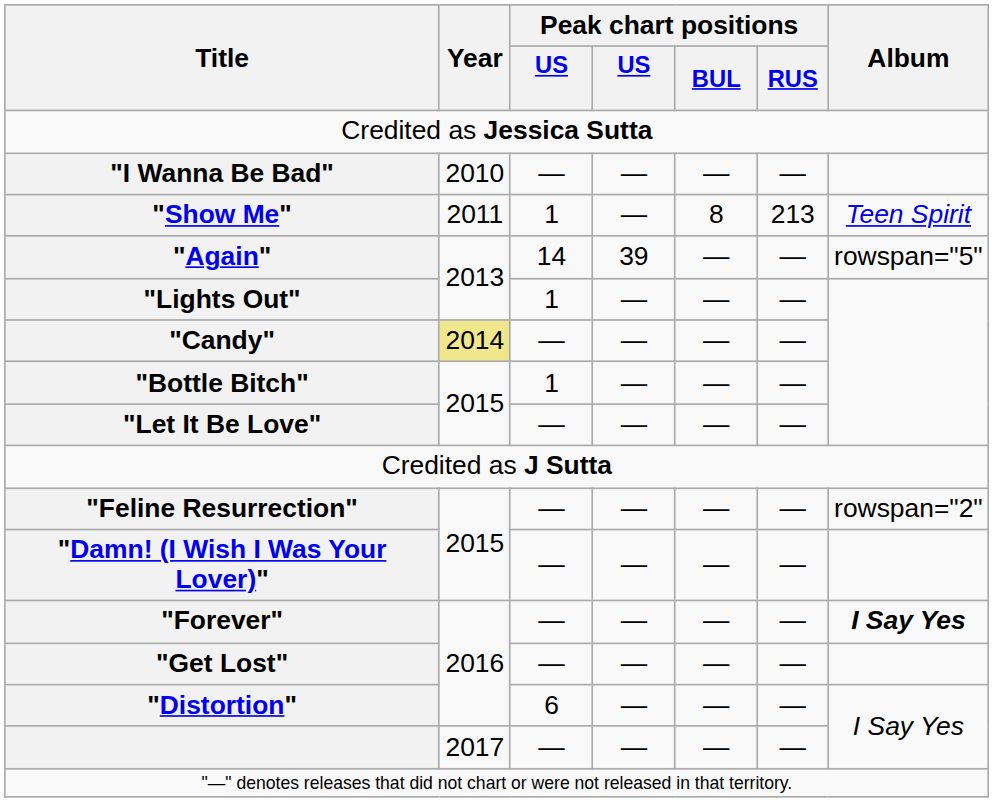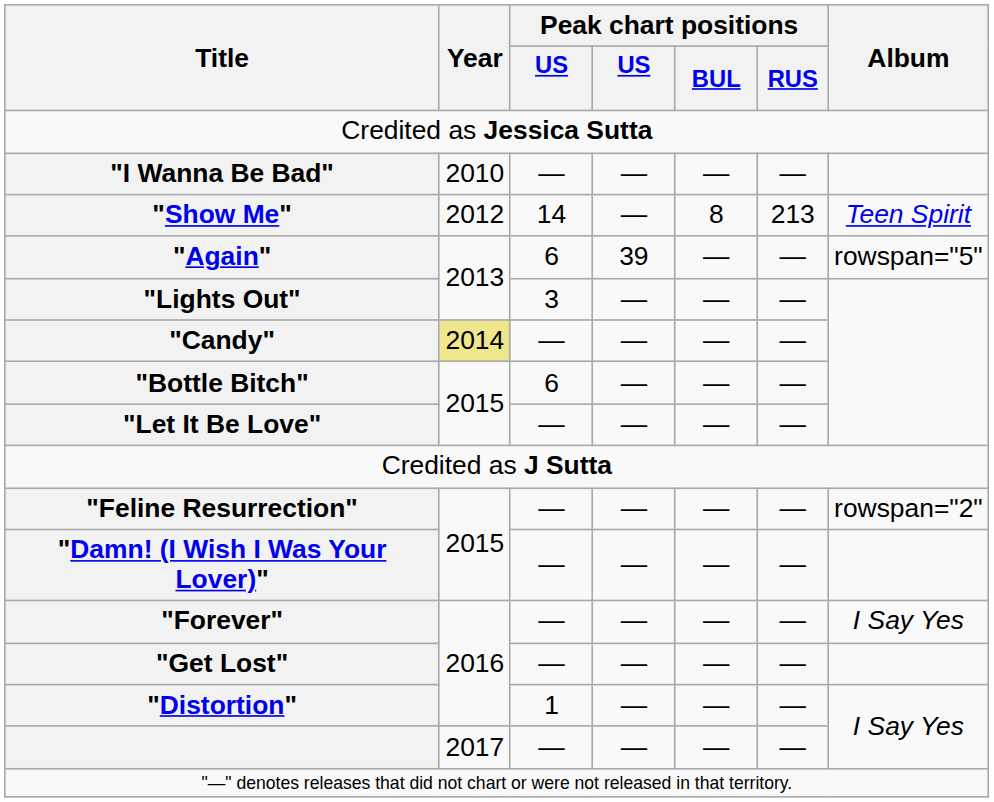"Show Me" | Year: 2011 -> 2012
"Show Me" | column 3: 1 -> 14
"Again" | column 3: 14 -> 6
"Lights Out" | column 3: 1 -> 3
"Bottle Bitch" | column 3: 1 -> 6
"Forever" | Album: bold -> normal
"Distortion" | column 3: 6 -> 1
